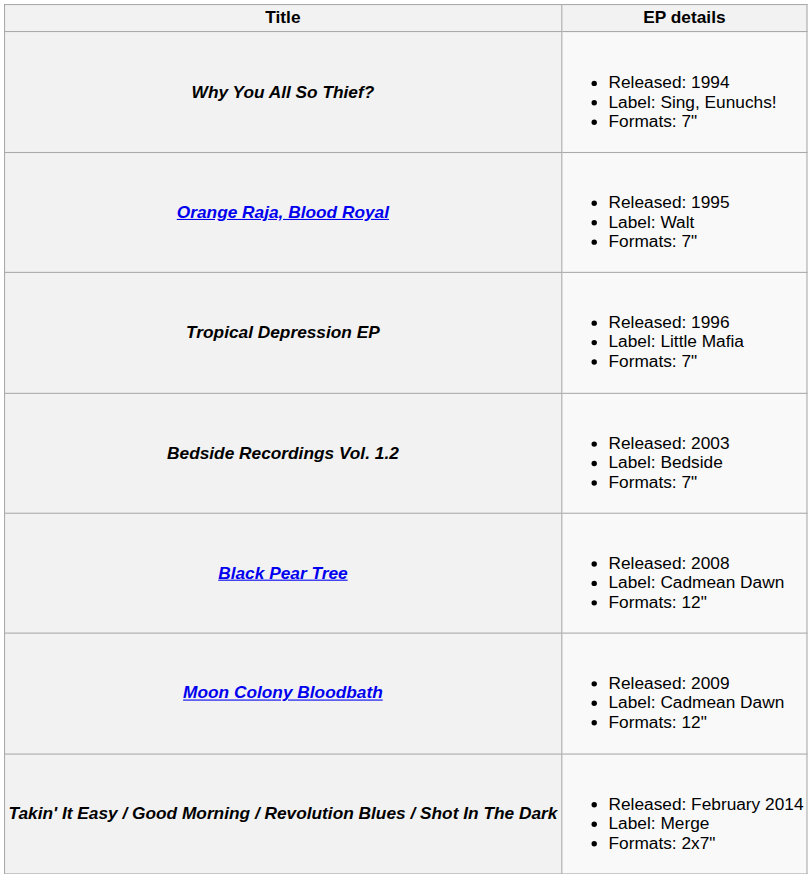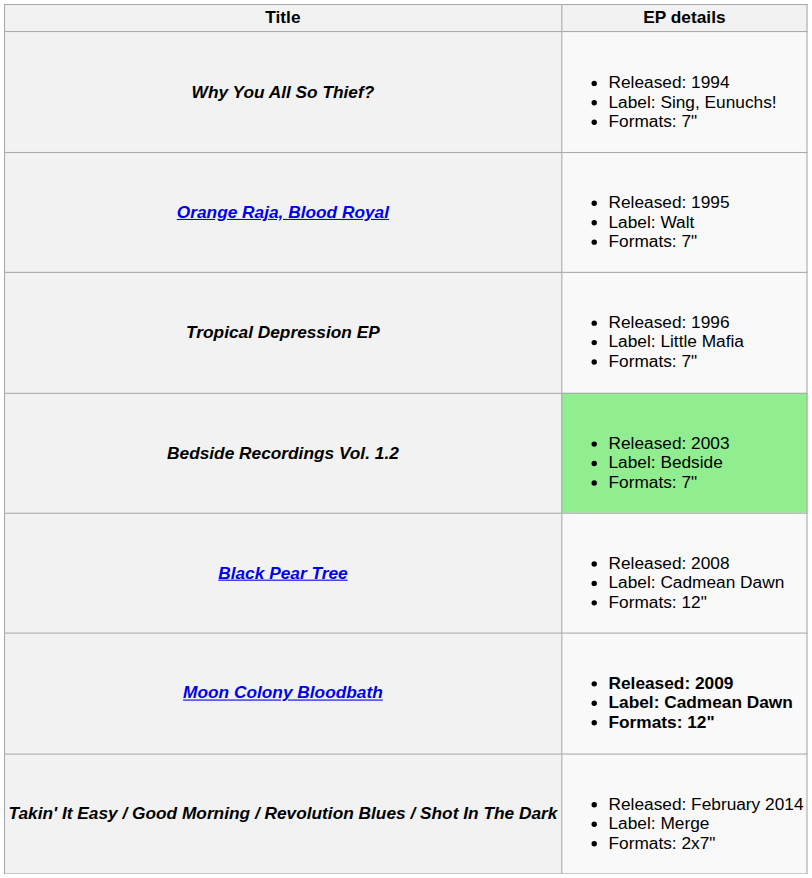Bedside Recordings Vol. 1.2 | EP details: no background -> lightgreen background
Moon Colony Bloodbath | EP details: normal -> bold
